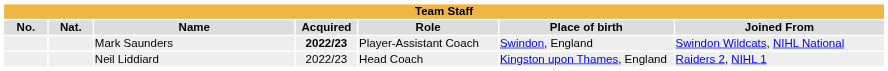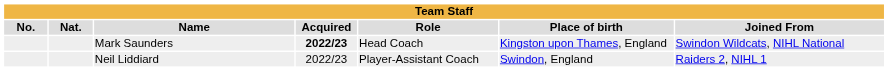Mark Saunders | Role: Player-Assistant Coach -> Head Coach
Mark Saunders | Place of birth: Swindon, England -> Kingston upon Thames, England
Neil Liddiard | Role: Head Coach -> Player-Assistant Coach
Neil Liddiard | Place of birth: Kingston upon Thames, England -> Swindon, England
